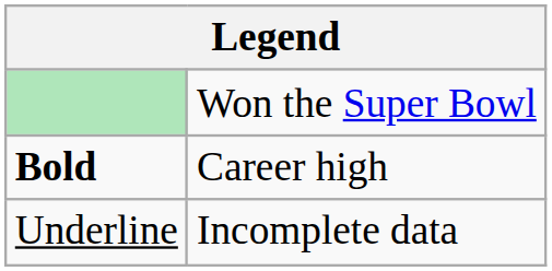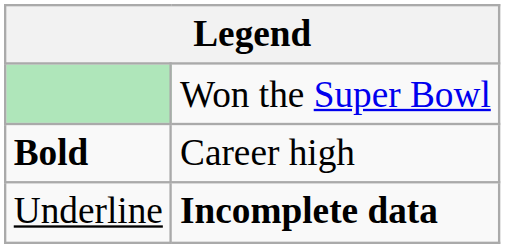Underline | column 2: normal -> bold
